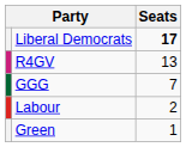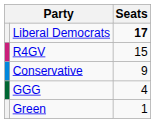R4GV | Seats: 13 -> 15
+ row: Conservative | 9
GGG | Seats: 7 -> 4
- row: Labour | 2
